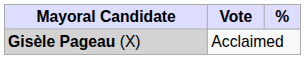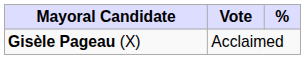Gisèle Pageau (X) | Mayoral Candidate: lightgrey background -> no background
